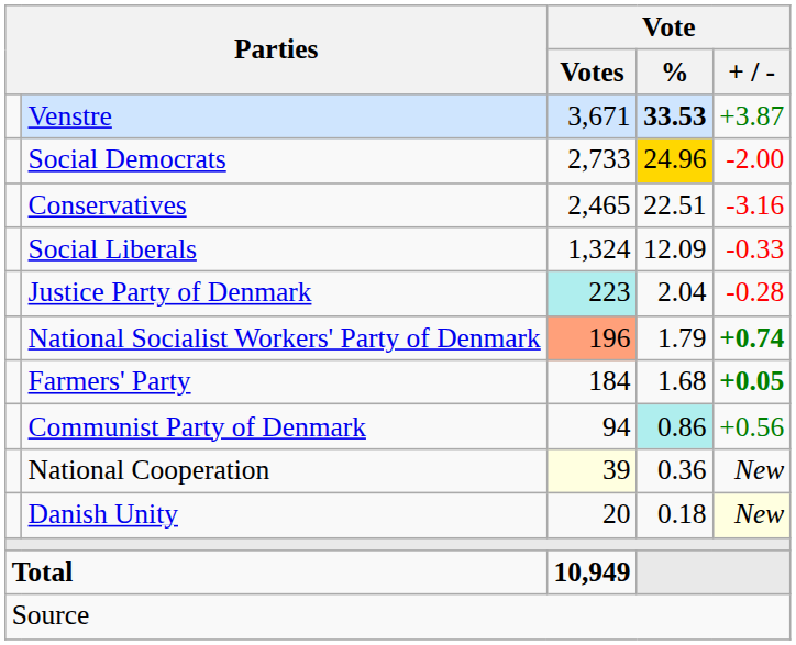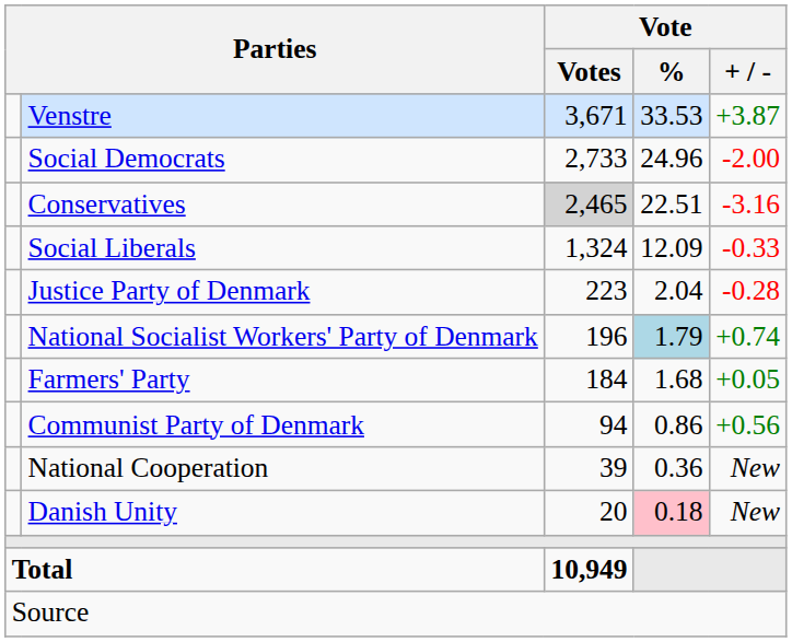Venstre | Vote / %: bold -> normal
Social Democrats | Vote / %: gold background -> no background
Conservatives | Vote / Votes: no background -> lightgrey background
Justice Party of Denmark | Vote / Votes: paleturquoise background -> no background
National Socialist Workers' Party of Denmark | Vote / Votes: lightsalmon background -> no background
National Socialist Workers' Party of Denmark | Vote / %: no background -> lightblue background
National Socialist Workers' Party of Denmark | Vote / + / -: bold -> normal
Farmers' Party | Vote / + / -: bold -> normal
Communist Party of Denmark | Vote / %: paleturquoise background -> no background
National Cooperation | Vote / Votes: lightyellow background -> no background
Danish Unity | Vote / %: no background -> pink background
Danish Unity | Vote / + / -: lightyellow background -> no background
